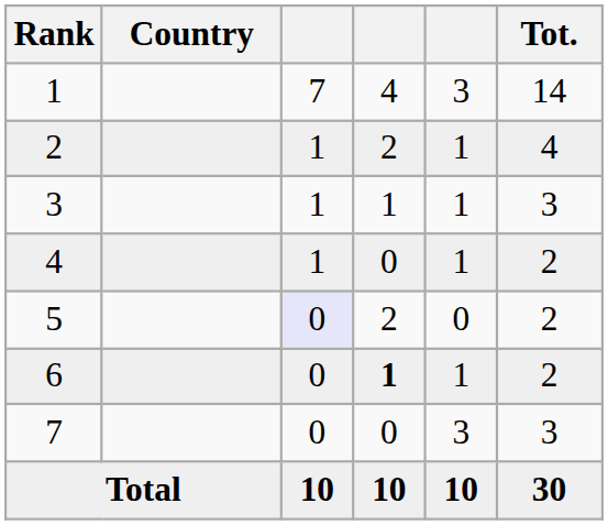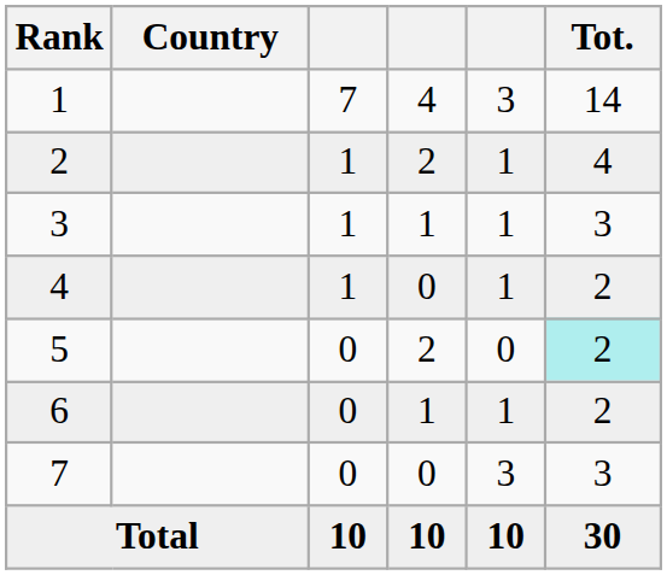5 | column 3: lavender background -> no background
5 | Tot.: no background -> paleturquoise background
6 | column 4: bold -> normal
